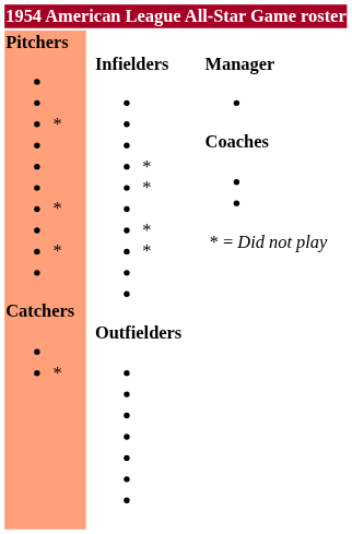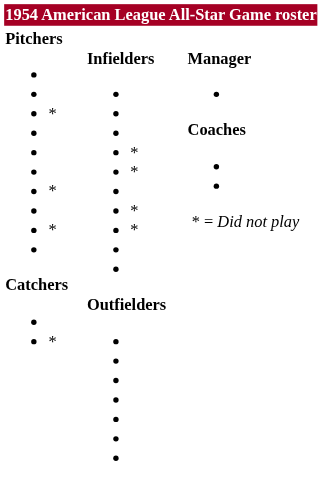Pitchers * * * Catchers * | column 1: lightsalmon background -> no background
